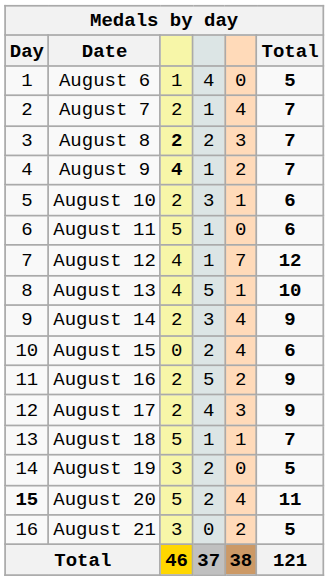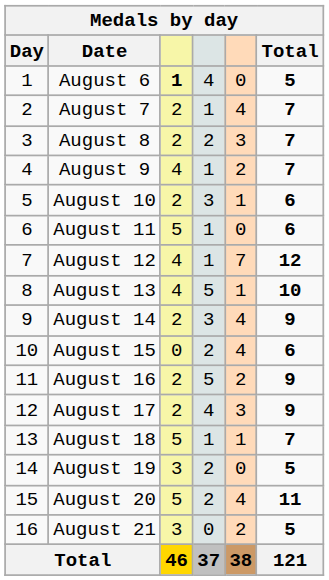August 6 | column 3: normal -> bold
August 8 | column 3: bold -> normal
August 9 | column 3: bold -> normal
August 20 | Day: bold -> normal
